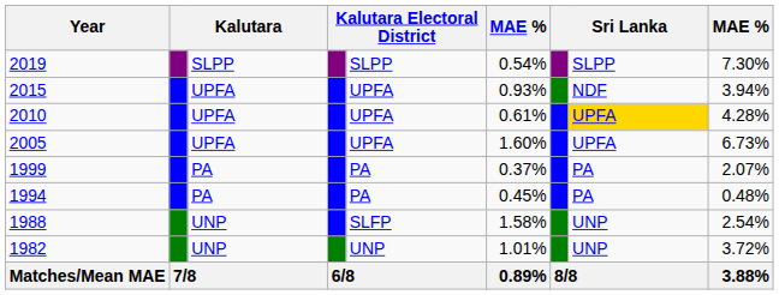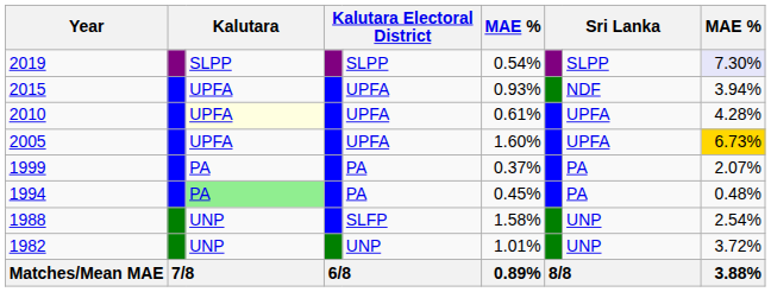2019 | column 9: no background -> lavender background
2010 | column 3: no background -> lightyellow background
2010 | column 8: gold background -> no background
2005 | column 9: no background -> gold background
1994 | column 3: no background -> lightgreen background
